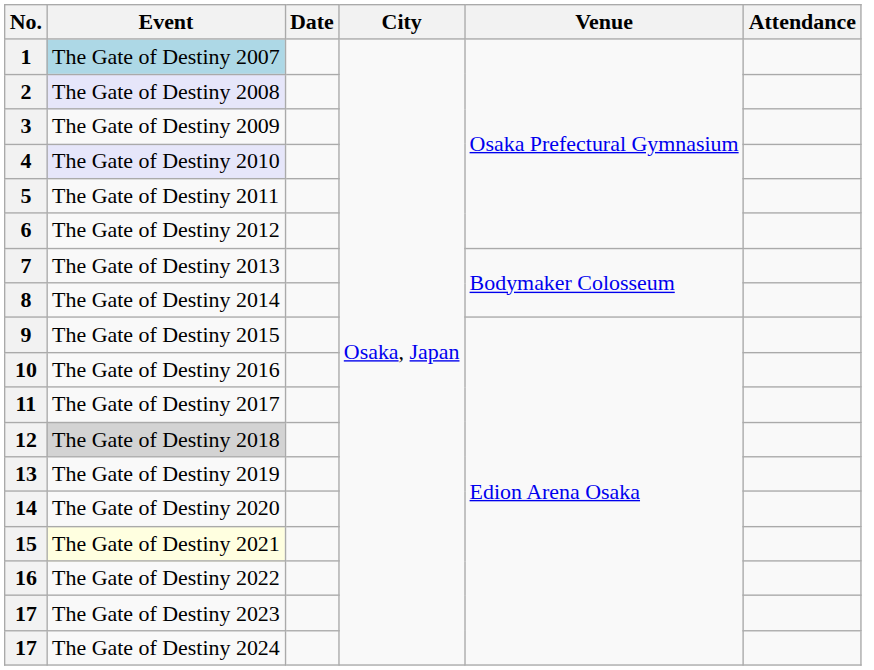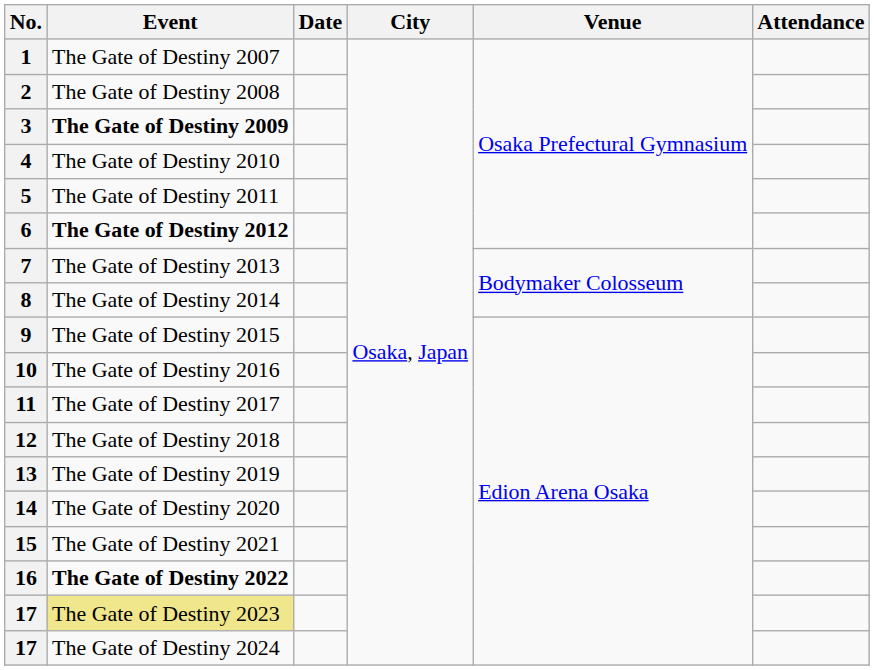1 | Event: lightblue background -> no background
2 | Event: lavender background -> no background
3 | Event: normal -> bold
4 | Event: lavender background -> no background
6 | Event: normal -> bold
12 | Event: lightgrey background -> no background
15 | Event: lightyellow background -> no background
16 | Event: normal -> bold
17 / The Gate of Destiny 2023 | Event: no background -> khaki background
